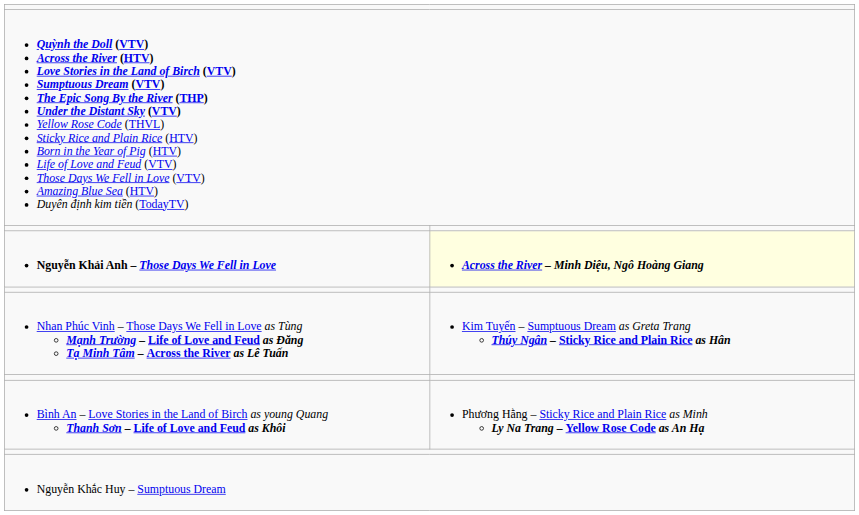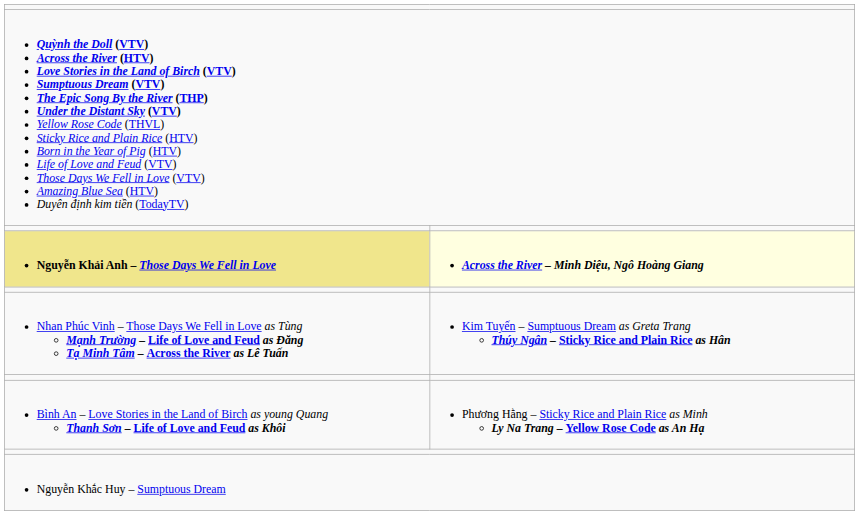row 4 | column 1: no background -> khaki background
